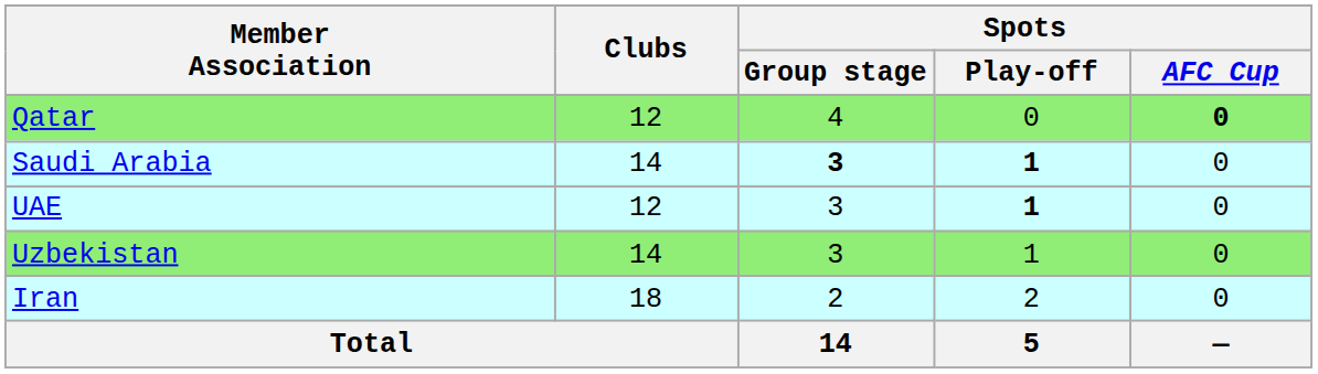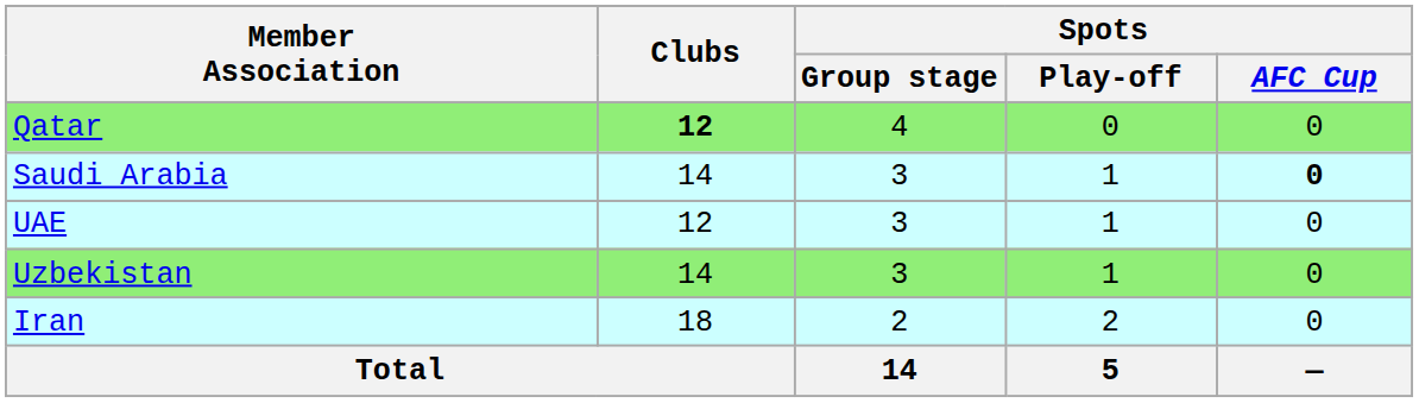Qatar | Clubs: normal -> bold
Qatar | Spots / AFC Cup: bold -> normal
Saudi Arabia | Spots / Group stage: bold -> normal
Saudi Arabia | Spots / Play-off: bold -> normal
Saudi Arabia | Spots / AFC Cup: normal -> bold
UAE | Spots / Play-off: bold -> normal
